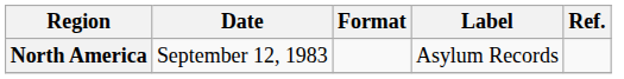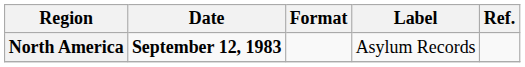North America | Date: normal -> bold
